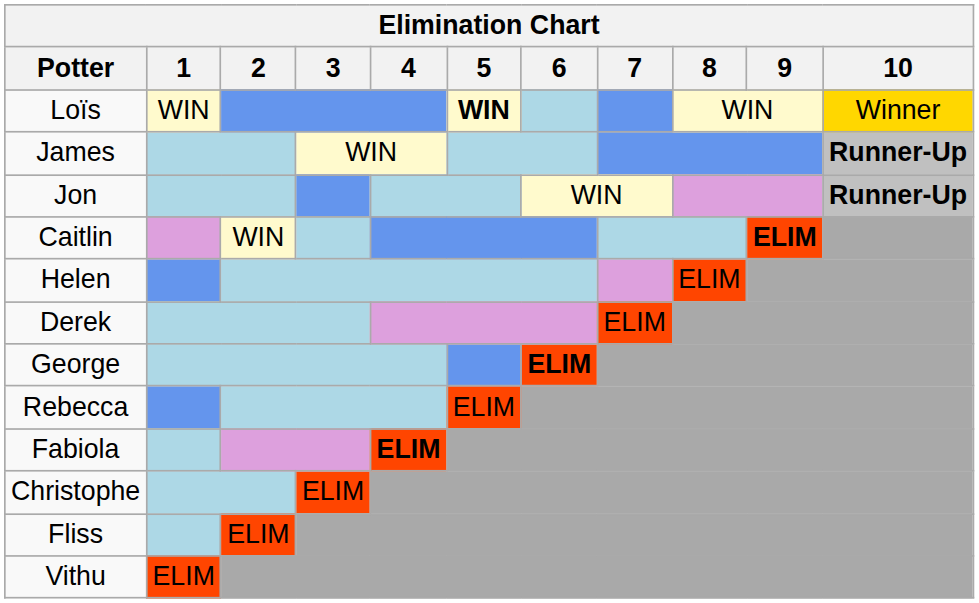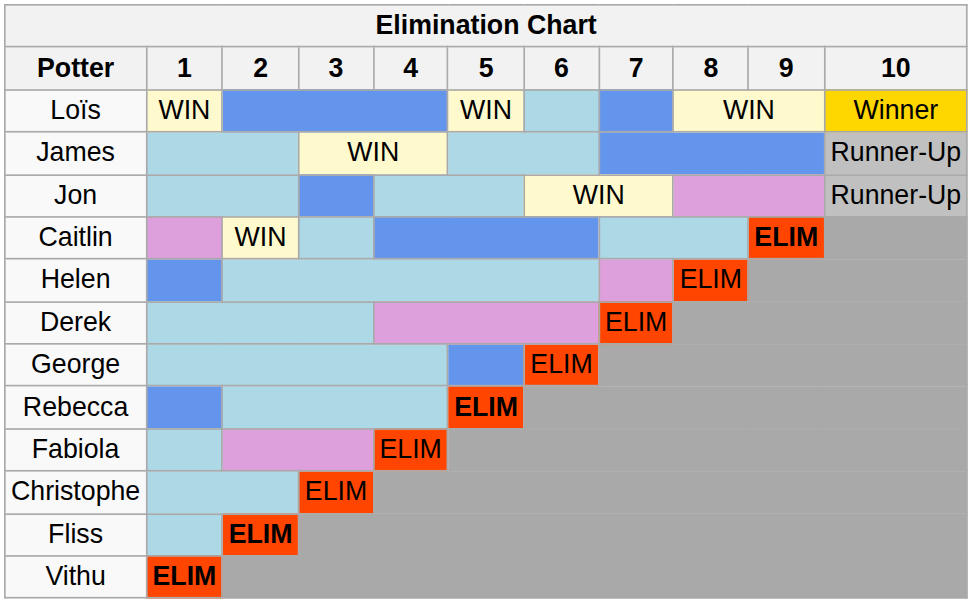Loïs | 5: bold -> normal
James | 10: bold -> normal
Jon | 10: bold -> normal
George | 6: bold -> normal
Rebecca | 5: normal -> bold
Fabiola | 4: bold -> normal
Fliss | 2: normal -> bold
Vithu | 1: normal -> bold
